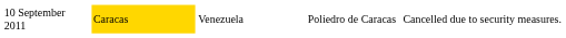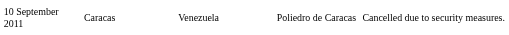10 September 2011 | column 2: gold background -> no background
